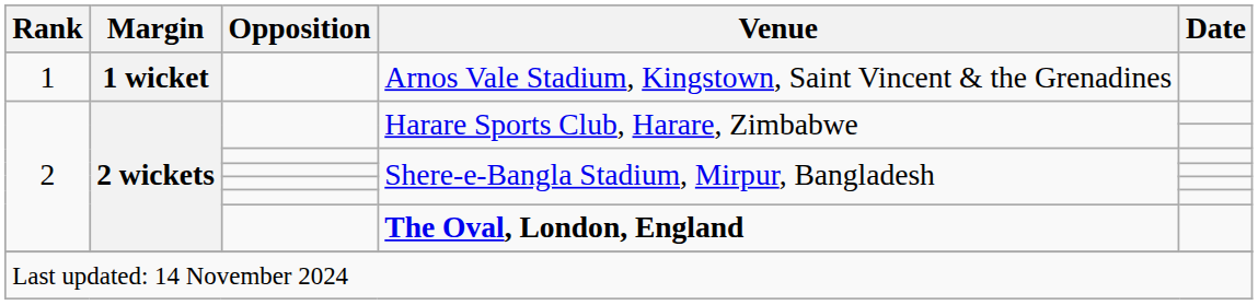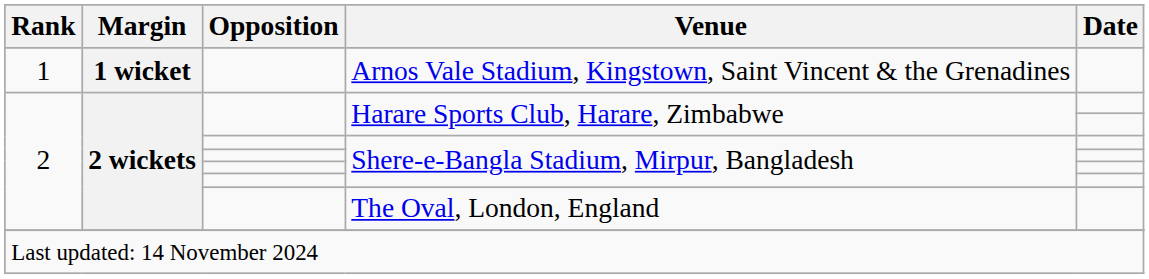The Oval, London, England | Venue: bold -> normal
